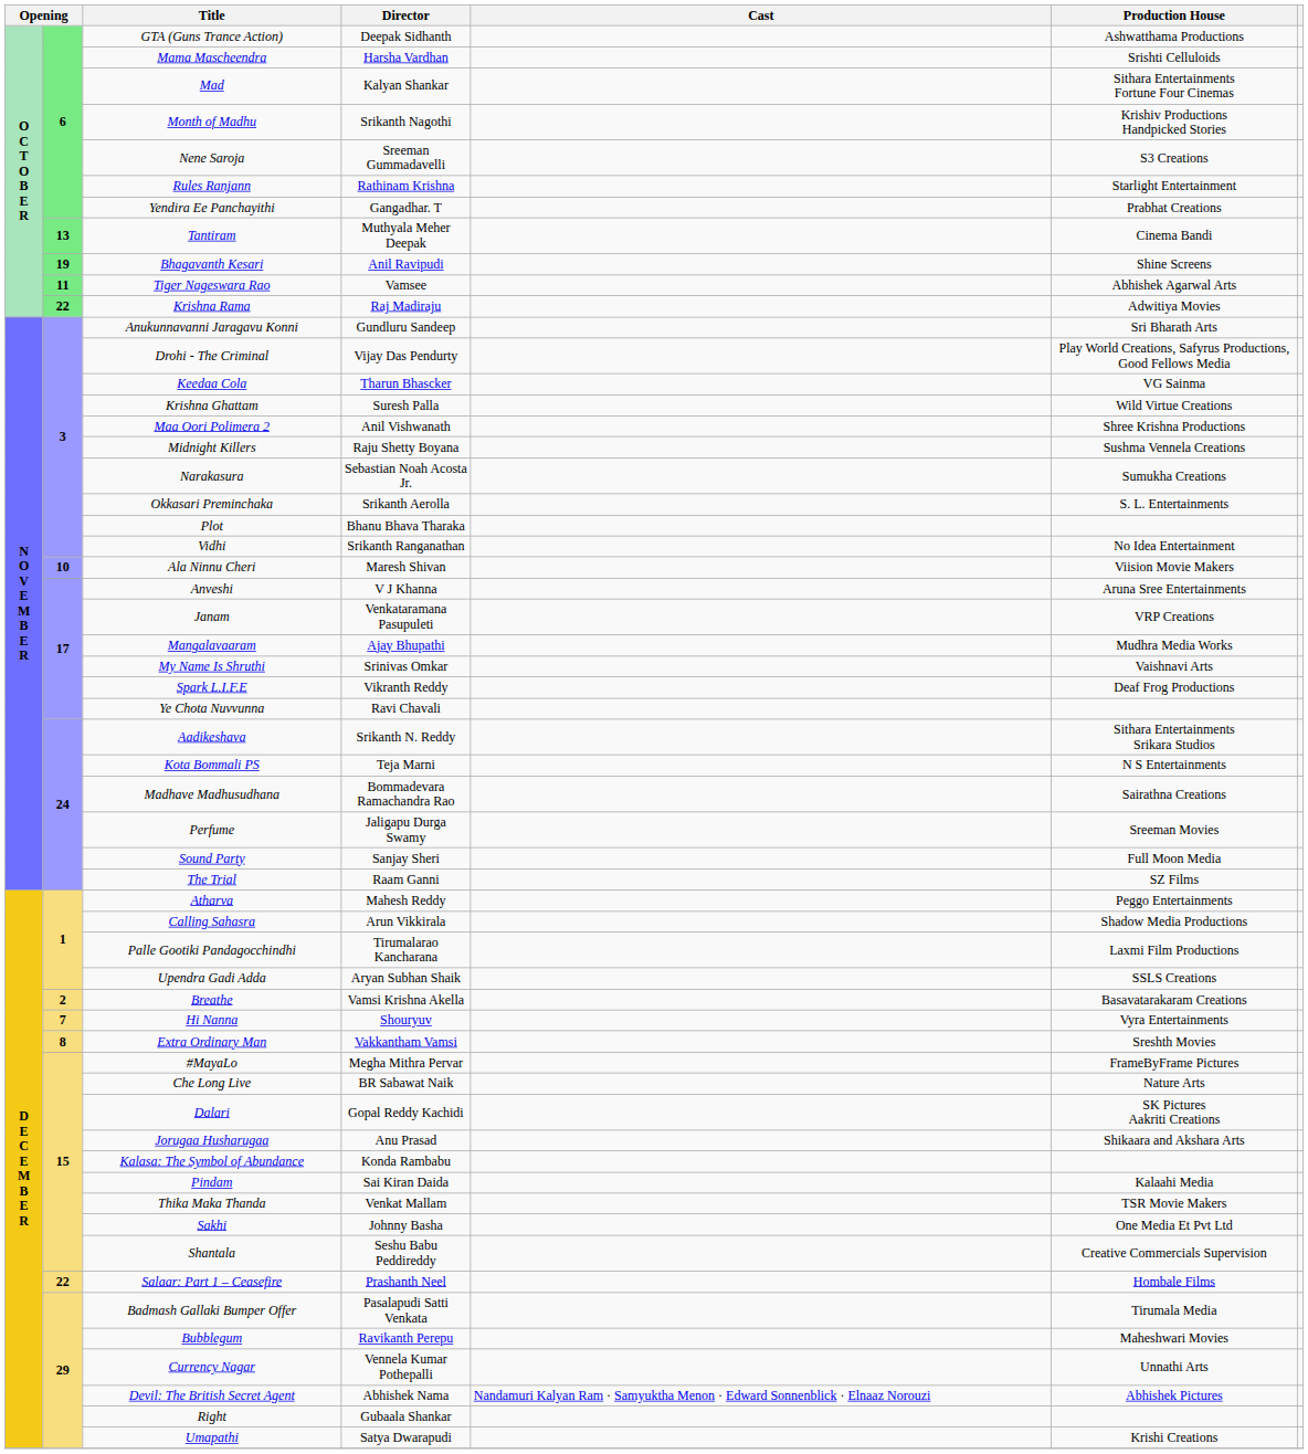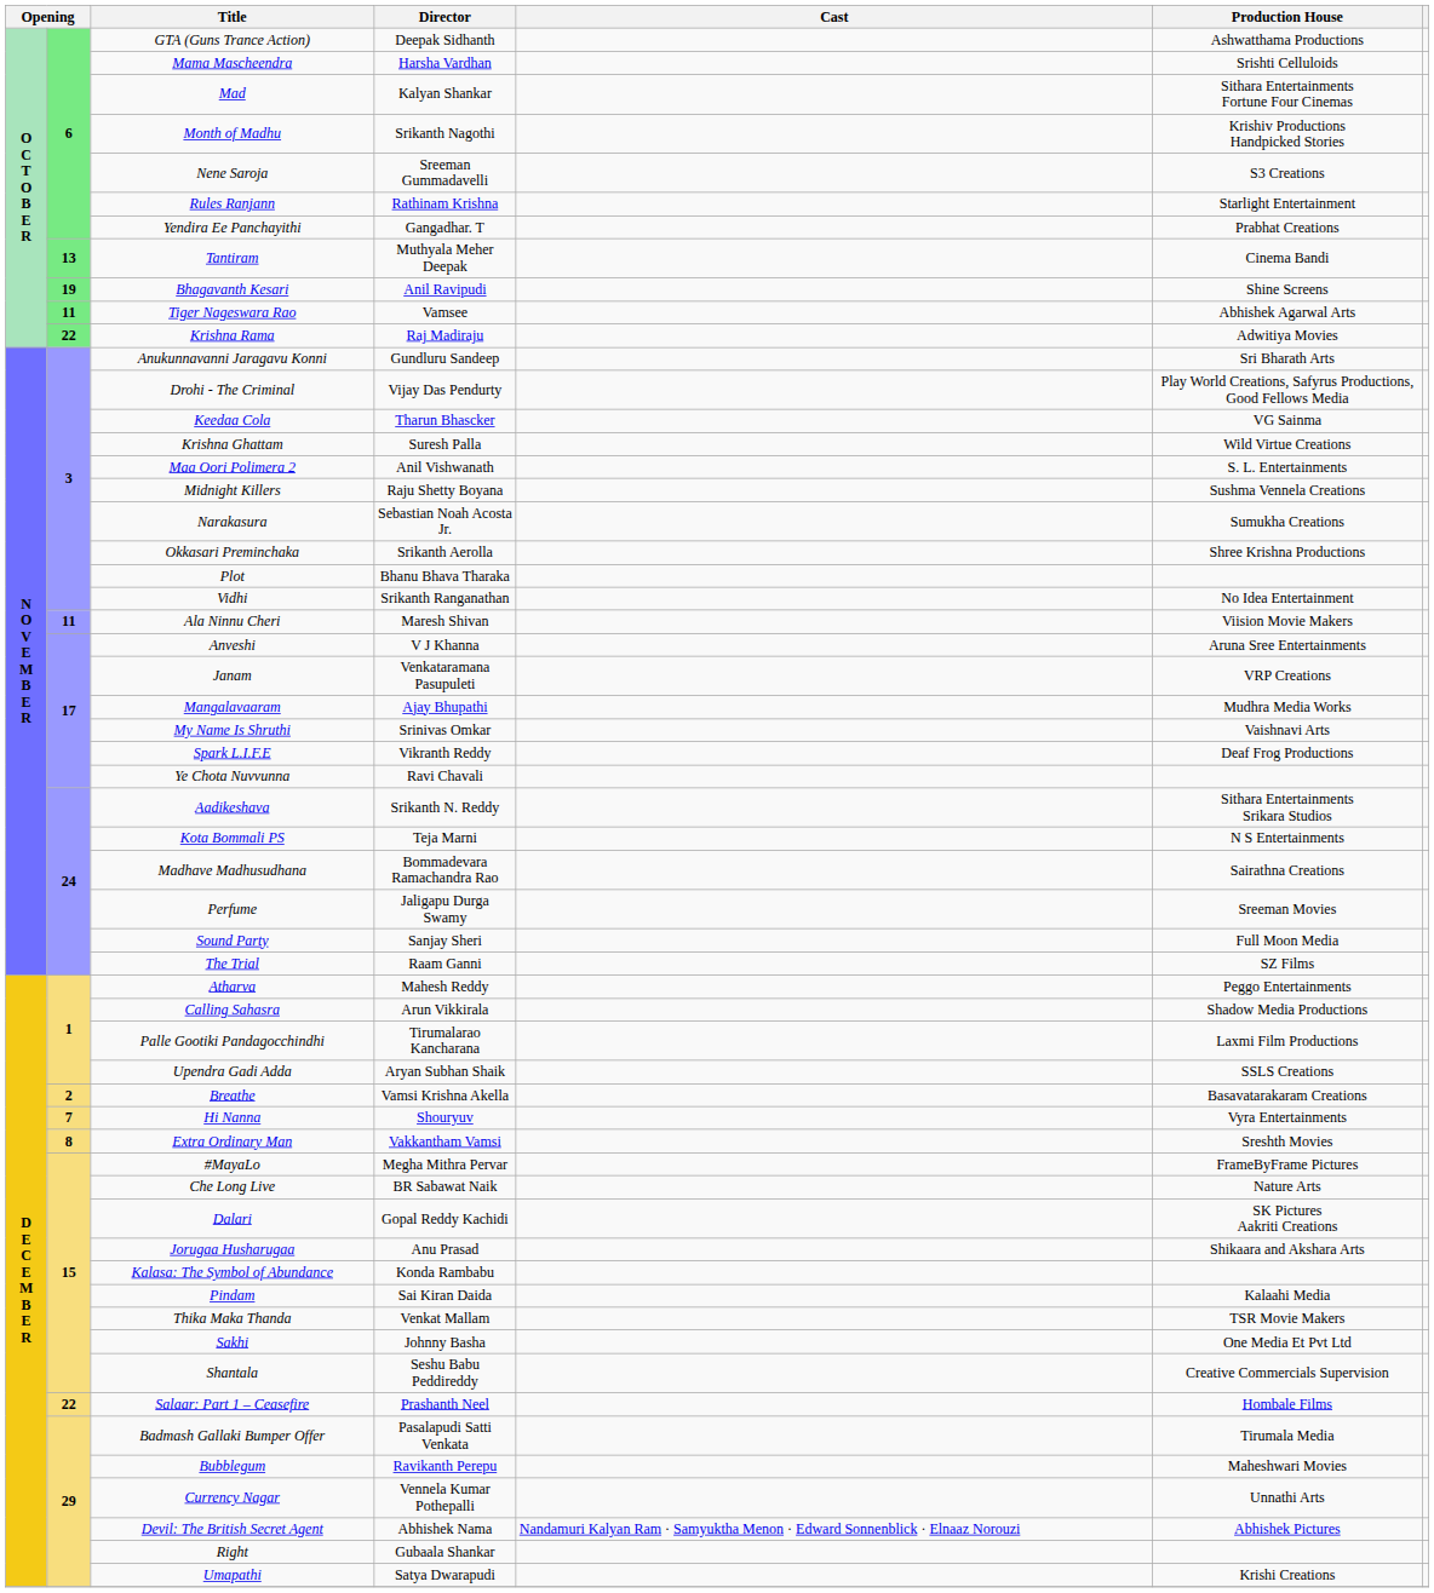Maa Oori Polimera 2 | Production House: Shree Krishna Productions -> S. L. Entertainments
Okkasari Preminchaka | Production House: S. L. Entertainments -> Shree Krishna Productions
Ala Ninnu Cheri | column 2: 10 -> 11
